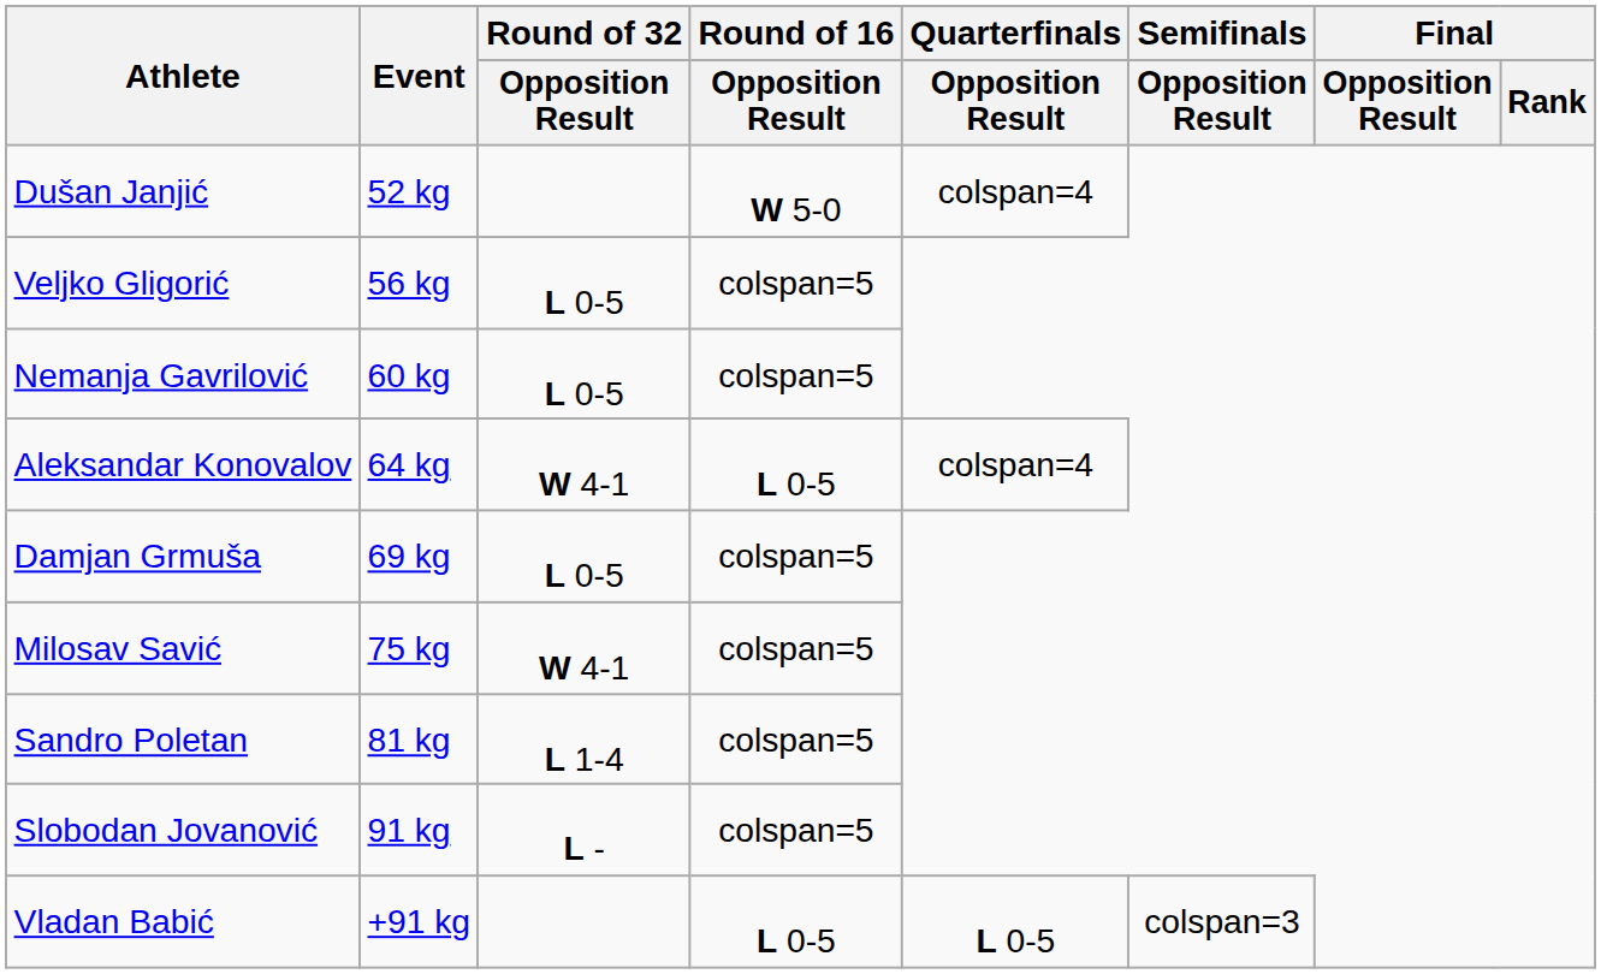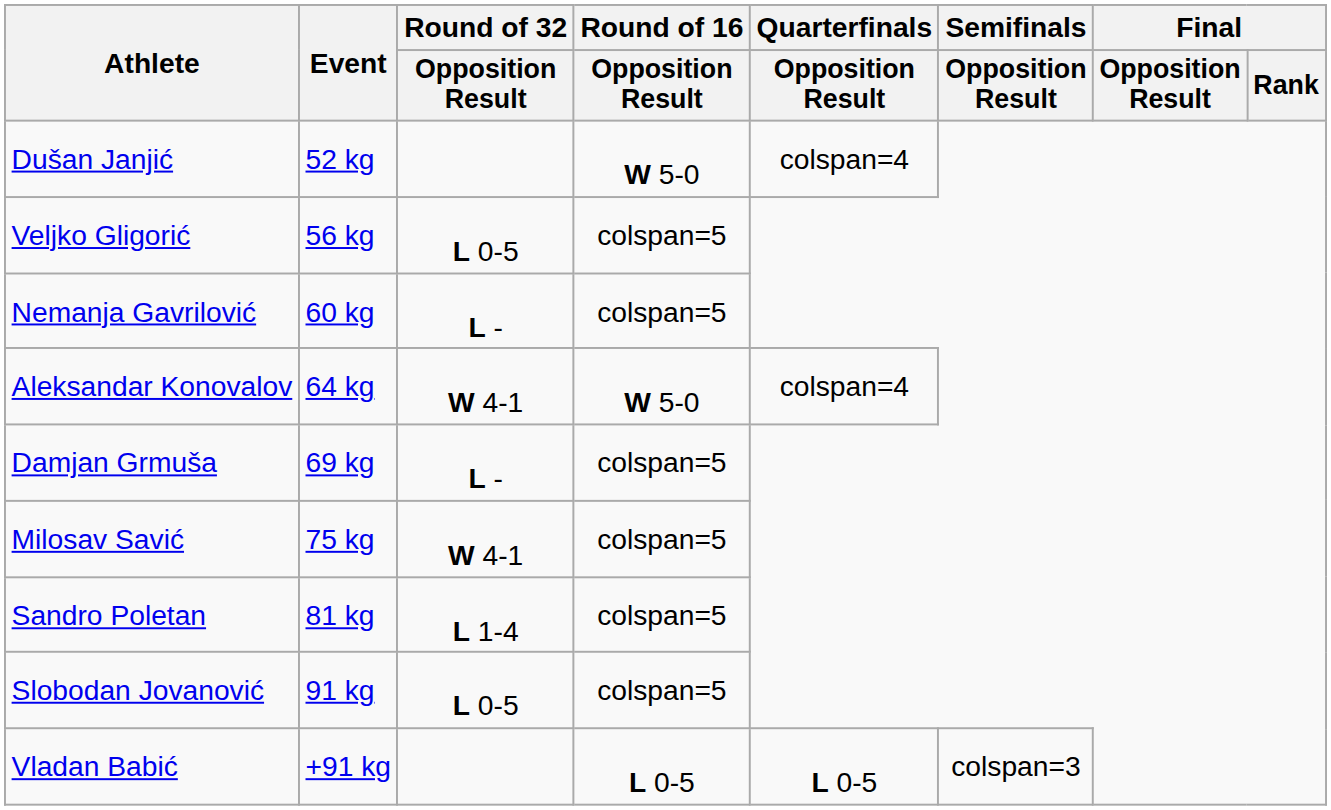Nemanja Gavrilović | Round of 32 / Opposition Result: L 0-5 -> L -
Aleksandar Konovalov | Round of 16 / Opposition Result: L 0-5 -> W 5-0
Damjan Grmuša | Round of 32 / Opposition Result: L 0-5 -> L -
Slobodan Jovanović | Round of 32 / Opposition Result: L - -> L 0-5
